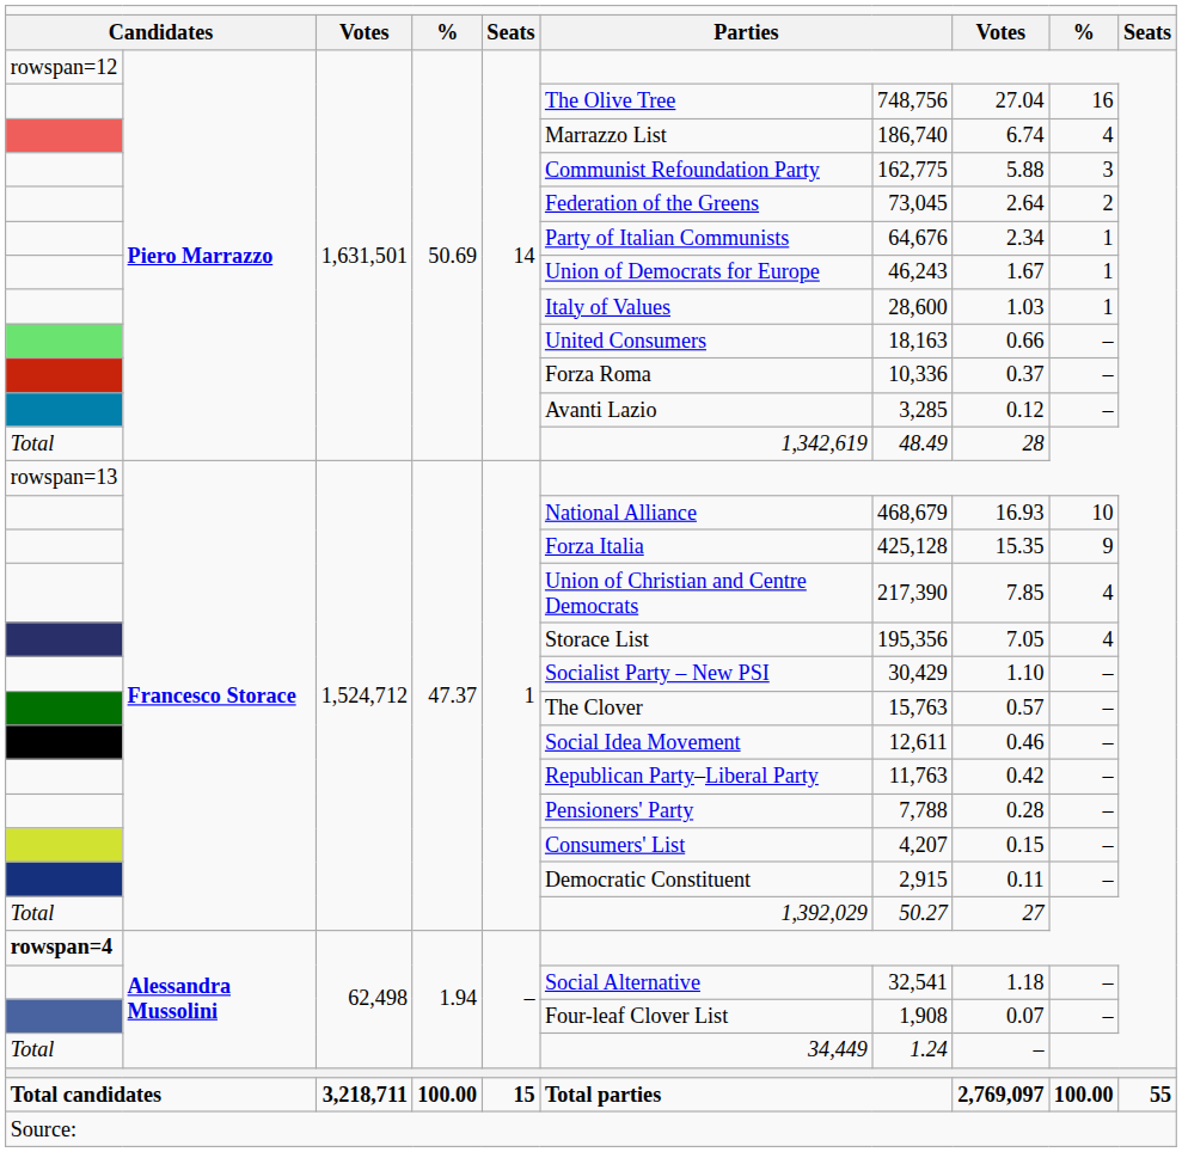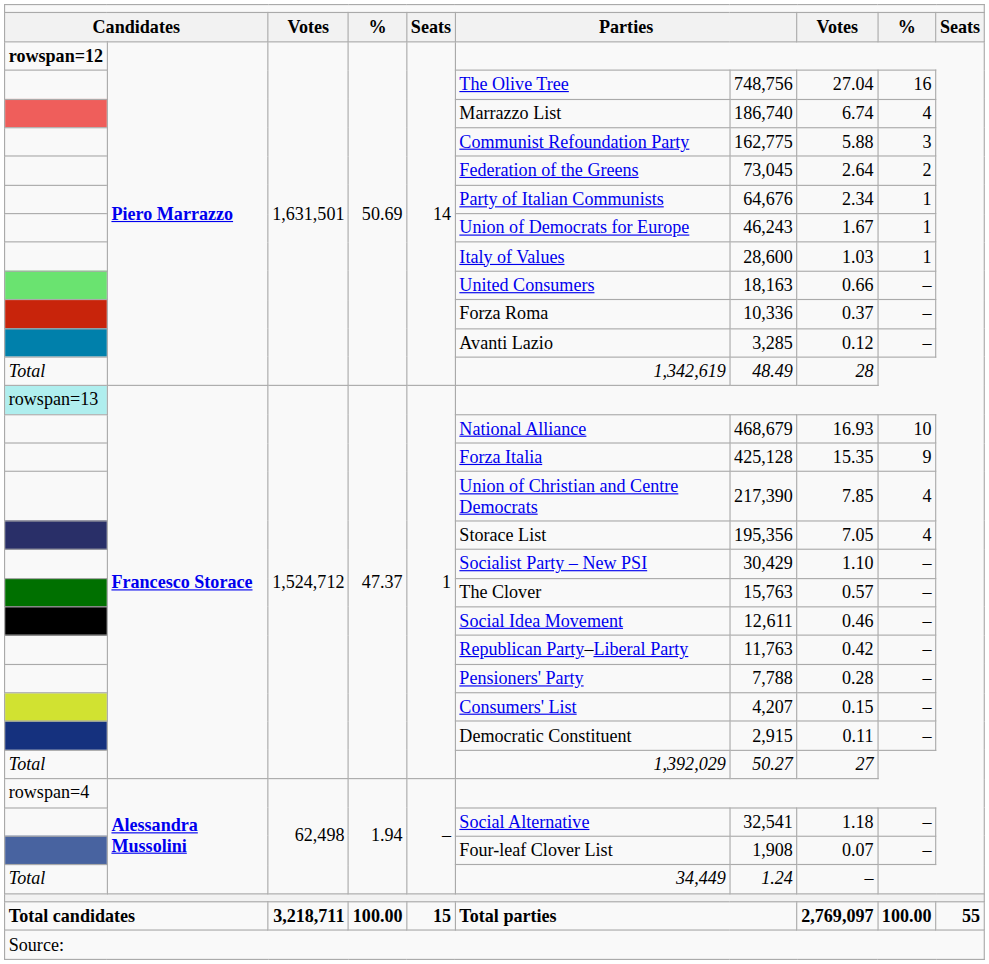rowspan=12 | column 1: normal -> bold
rowspan=13 | column 1: no background -> paleturquoise background
rowspan=4 | column 1: bold -> normal
